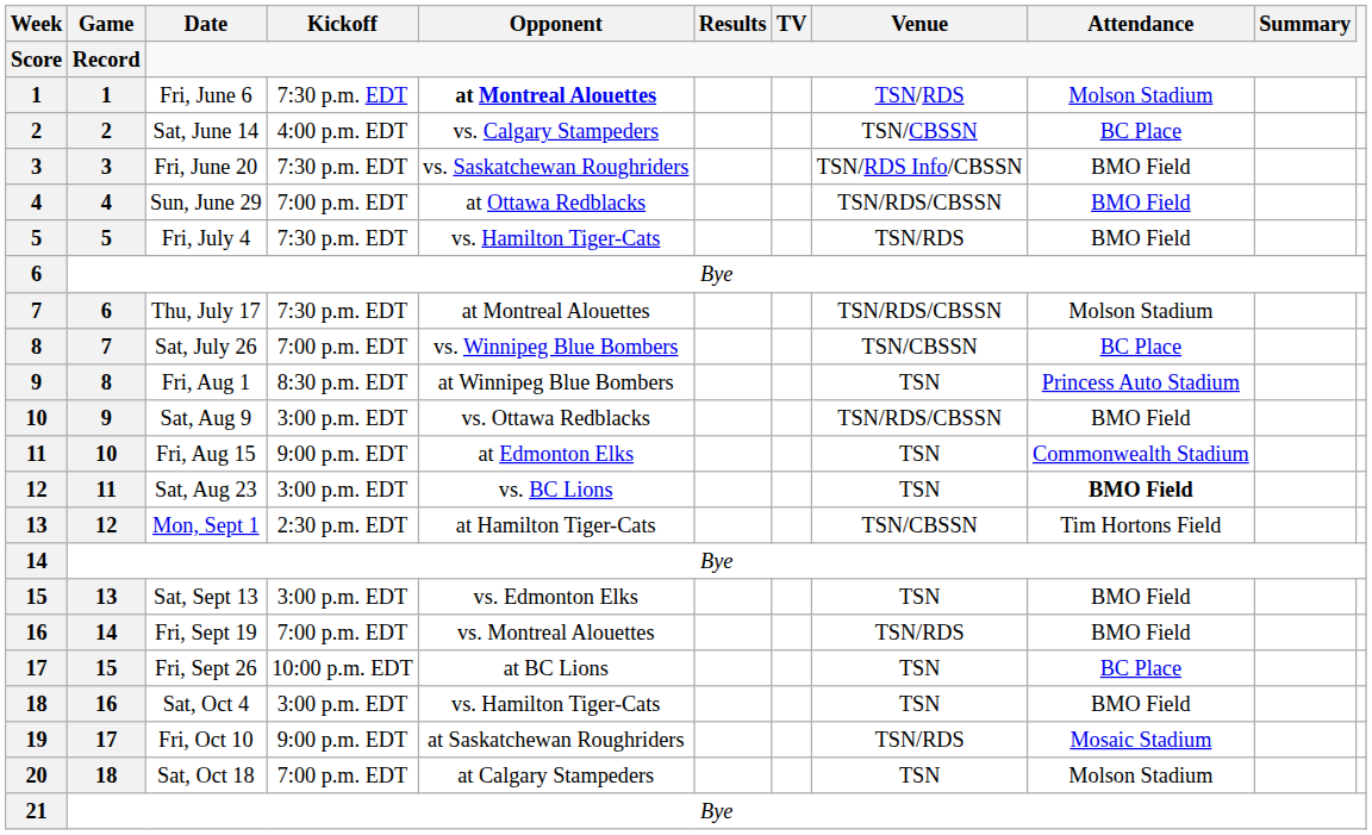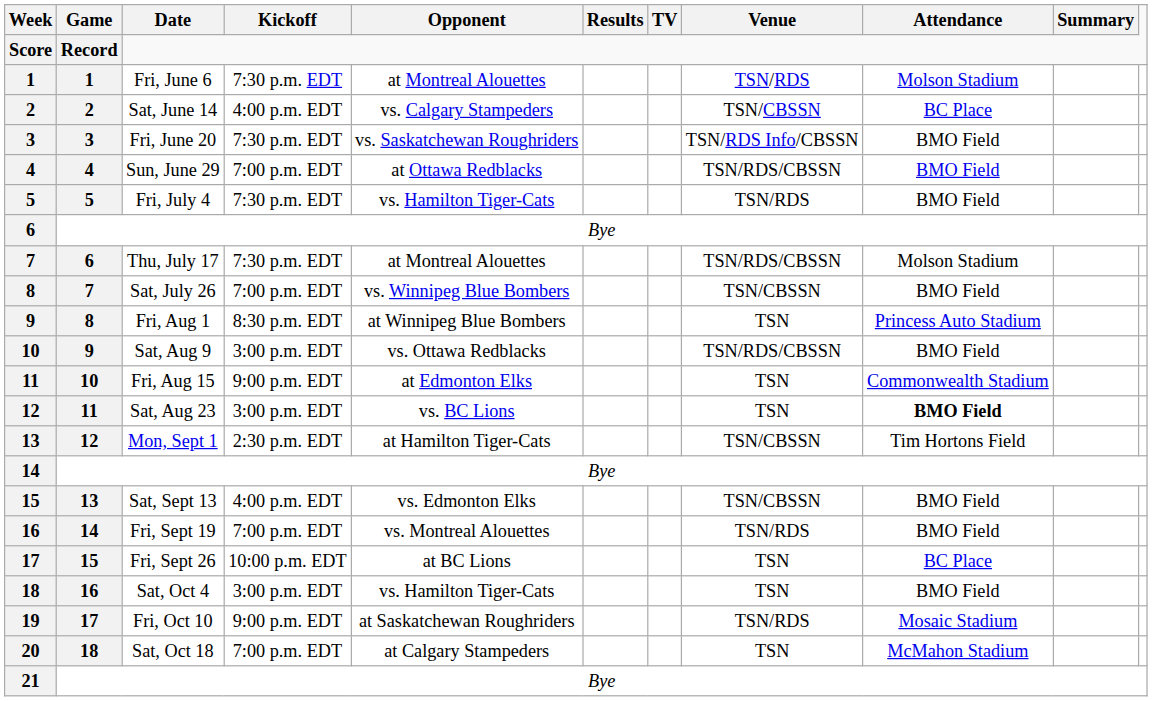Fri, June 6 | Opponent: bold -> normal
Sat, July 26 | Attendance: BC Place -> BMO Field
Sat, Sept 13 | Kickoff: 3:00 p.m. EDT -> 4:00 p.m. EDT
Sat, Sept 13 | Venue: TSN -> TSN/CBSSN
Sat, Oct 18 | Attendance: Molson Stadium -> McMahon Stadium
